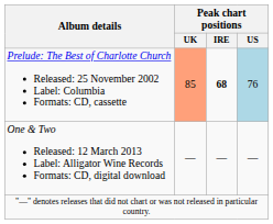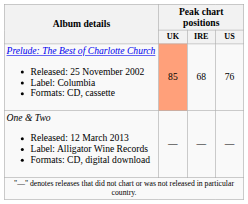row 3 | Peak chart positions / IRE: bold -> normal
row 3 | Peak chart positions / US: lightblue background -> no background
